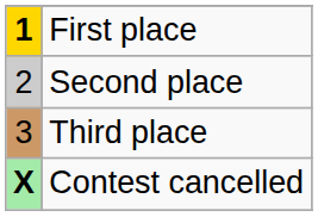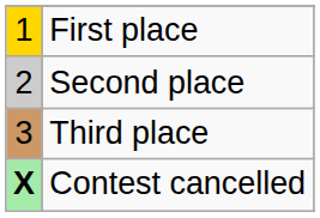First place | column 1: bold -> normal
